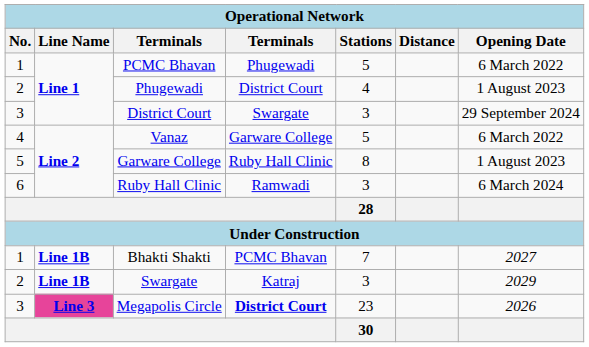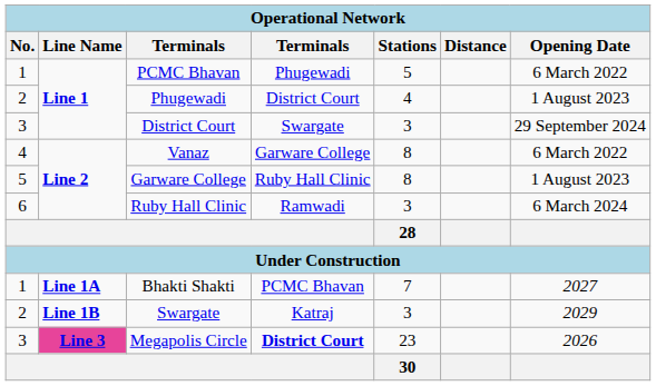Vanaz | Stations: 5 -> 8
Bhakti Shakti | Line Name: Line 1B -> Line 1A
